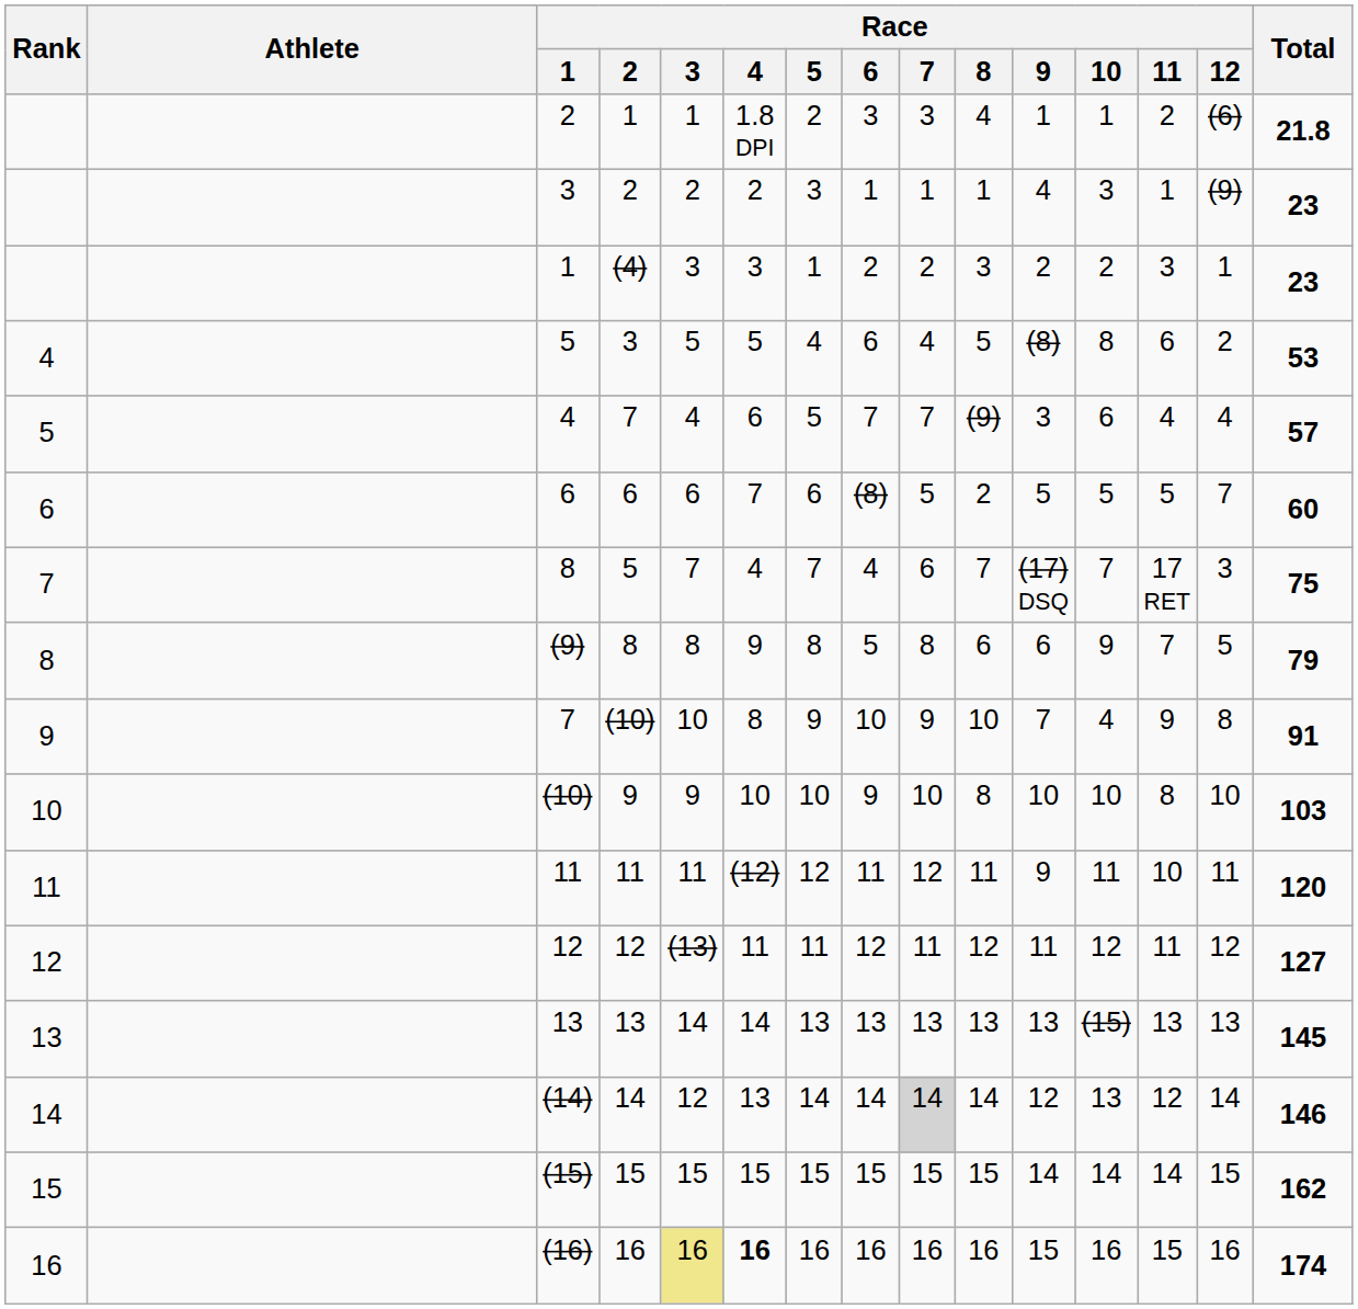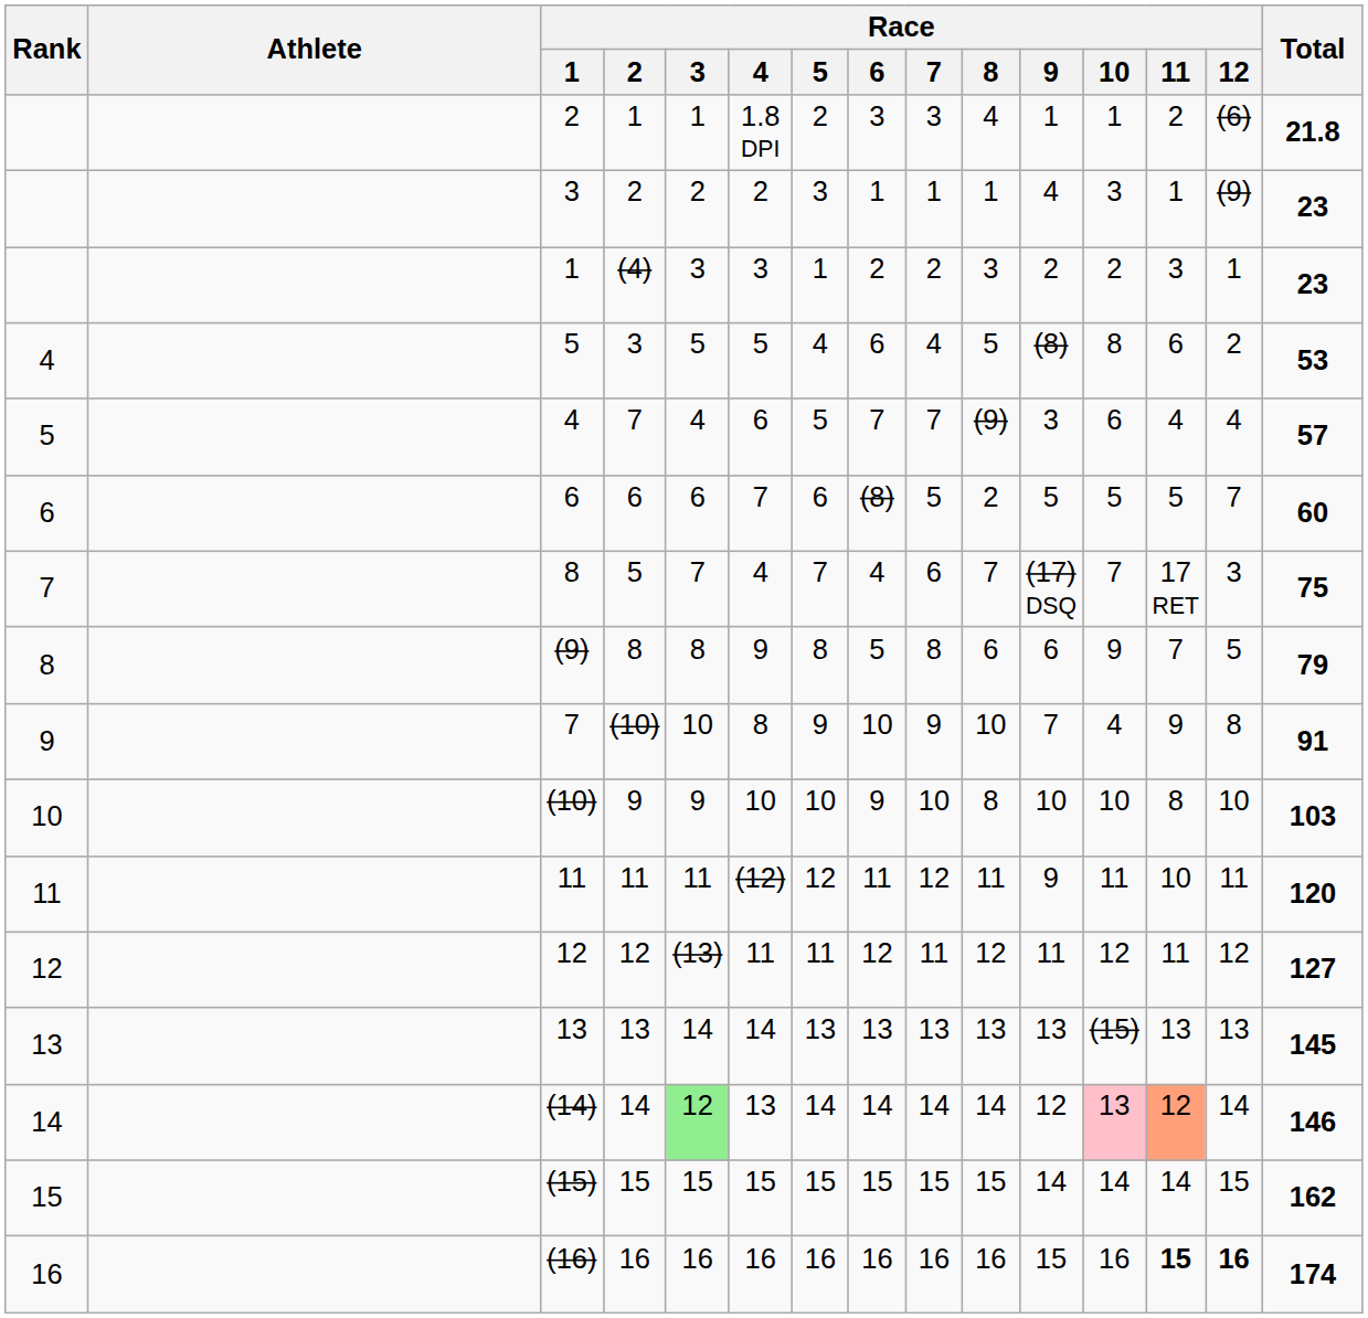(14) | Race / 3: no background -> lightgreen background
(14) | Race / 7: lightgrey background -> no background
(14) | Race / 10: no background -> pink background
(14) | Race / 11: no background -> lightsalmon background
(16) | Race / 3: khaki background -> no background
(16) | Race / 4: bold -> normal
(16) | Race / 11: normal -> bold
(16) | Race / 12: normal -> bold
